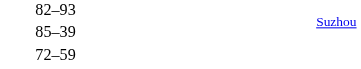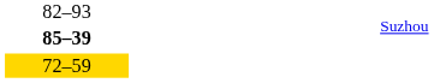85–39 | column 1: normal -> bold
72–59 | column 1: no background -> gold background
